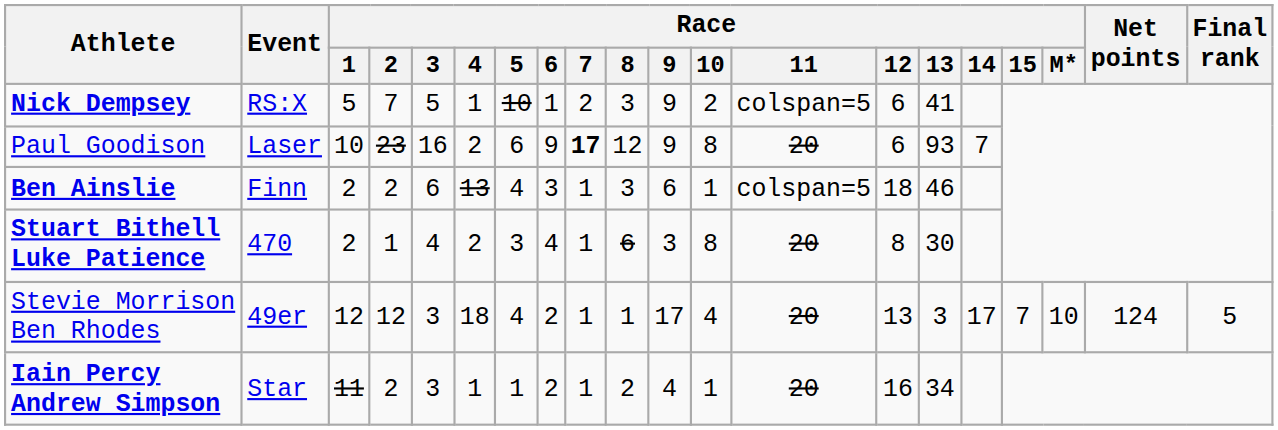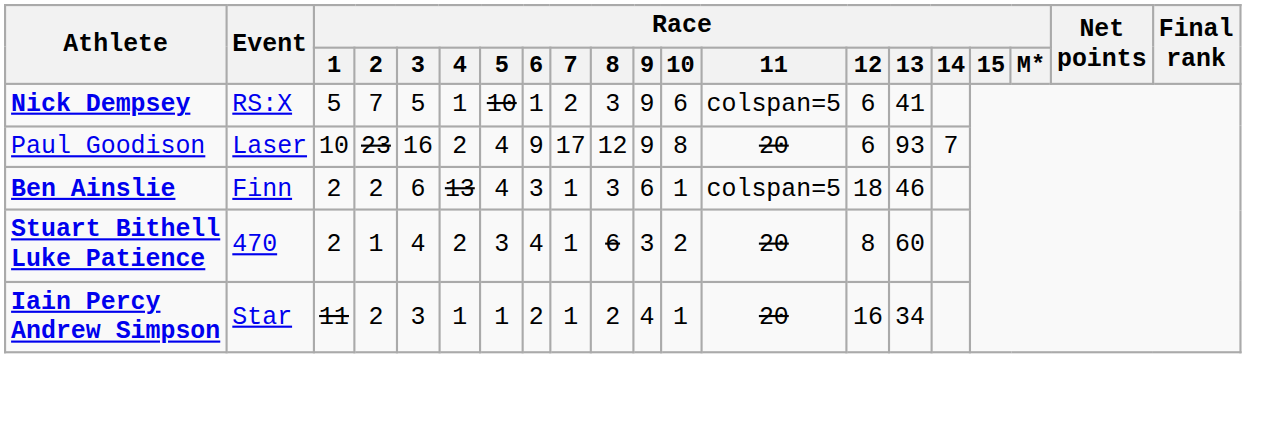Nick Dempsey | Race / 10: 2 -> 6
Paul Goodison | Race / 5: 6 -> 4
Paul Goodison | Race / 7: bold -> normal
Stuart Bithell Luke Patience | Race / 10: 8 -> 2
Stuart Bithell Luke Patience | Race / 13: 30 -> 60
- row: Stevie Morrison Ben Rhodes | 49er | 12 | 12 | 3 | 18 | 4 | 2 | 1 | 1 | 17 | 4 | 20 | 13 | 3 | 17 | 7 | 10 | 124 | 5
